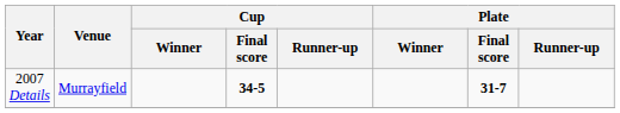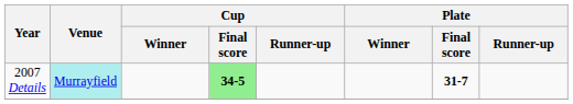2007 Details | Venue: no background -> paleturquoise background
2007 Details | Cup / Final score: no background -> lightgreen background
